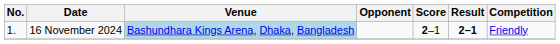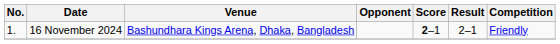16 November 2024 | Venue: lightblue background -> no background
16 November 2024 | Result: bold -> normal
